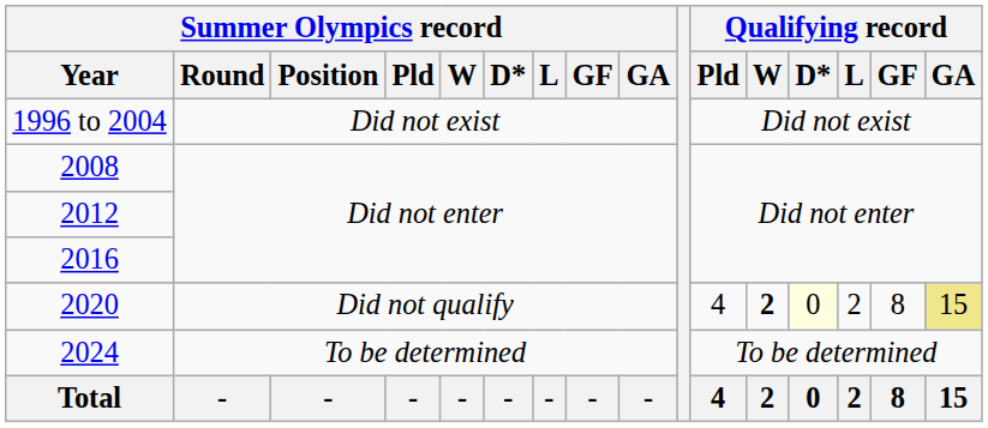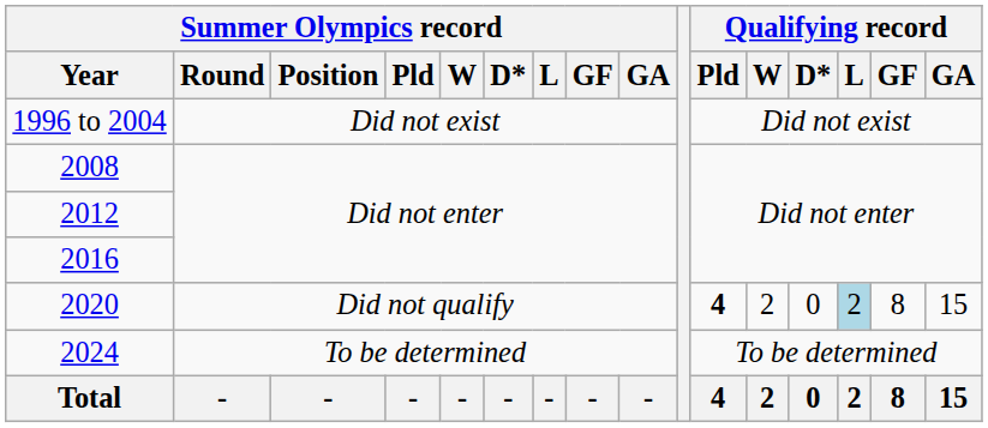2020 | Qualifying record / Pld: normal -> bold
2020 | Qualifying record / W: bold -> normal
2020 | Qualifying record / D*: lightyellow background -> no background
2020 | Qualifying record / L: no background -> lightblue background
2020 | Qualifying record / GA: khaki background -> no background
